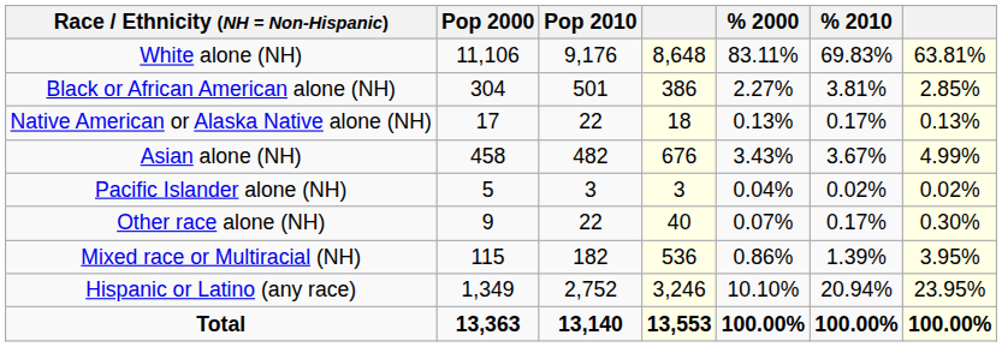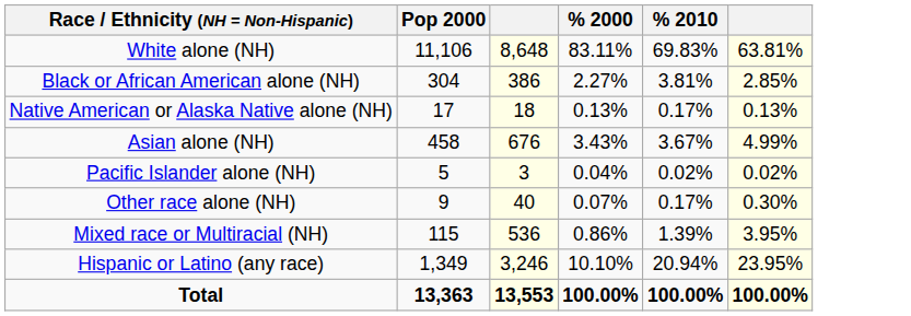- column: Pop 2010 | 9,176 | 501 | 22 | 482 | 3 | 22 | 182 | 2,752 | 13,140
